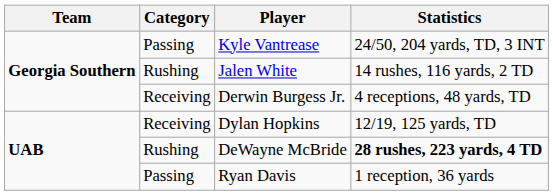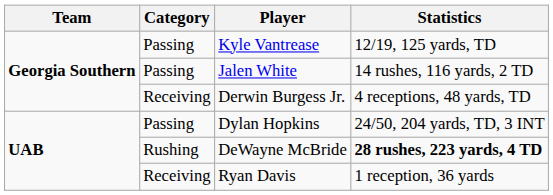Kyle Vantrease | Statistics: 24/50, 204 yards, TD, 3 INT -> 12/19, 125 yards, TD
Jalen White | Category: Rushing -> Passing
Dylan Hopkins | Category: Receiving -> Passing
Dylan Hopkins | Statistics: 12/19, 125 yards, TD -> 24/50, 204 yards, TD, 3 INT
Ryan Davis | Category: Passing -> Receiving
